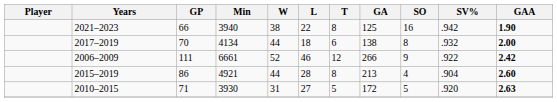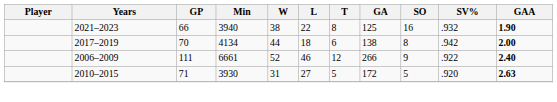2021–2023 | SV%: .942 -> .932
2017–2019 | SV%: .932 -> .942
2006–2009 | GAA: 2.42 -> 2.40
- row: 2015–2019 | 86 | 4921 | 44 | 28 | 8 | 213 | 4 | .904 | 2.60
